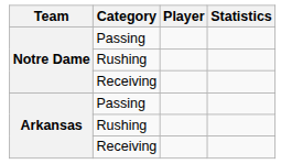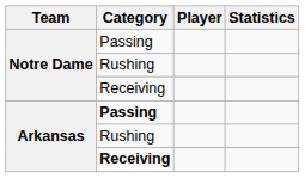Arkansas / Passing | Category: normal -> bold
Arkansas / Receiving | Category: normal -> bold
